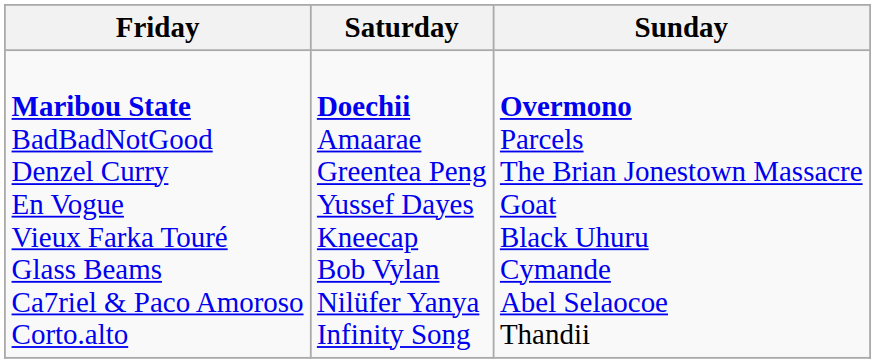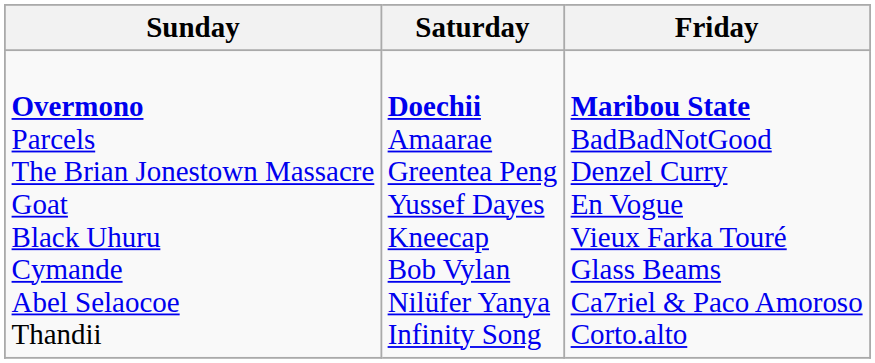columns swapped: Friday <-> Sunday
